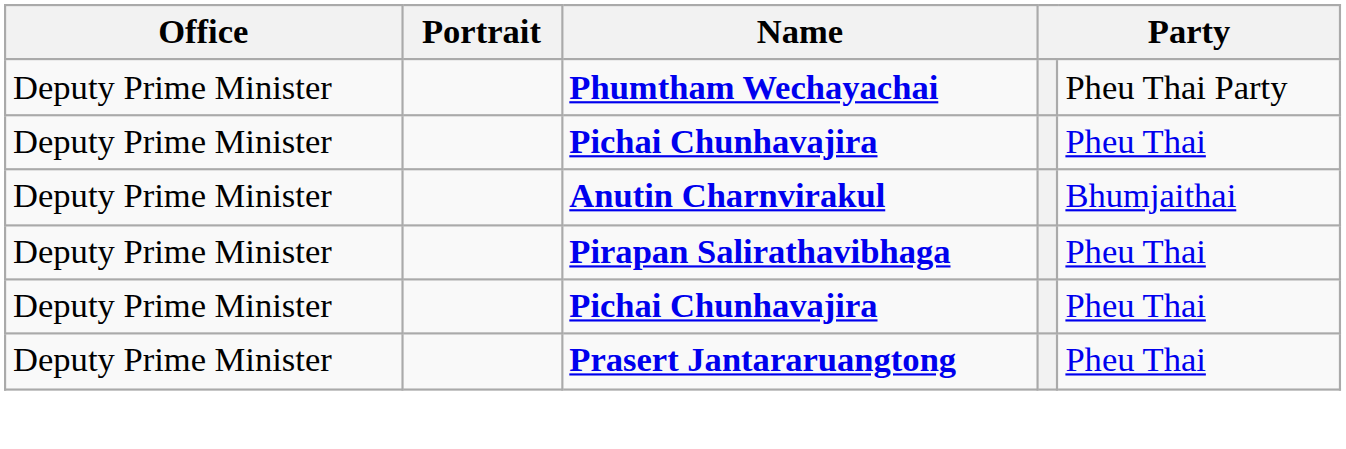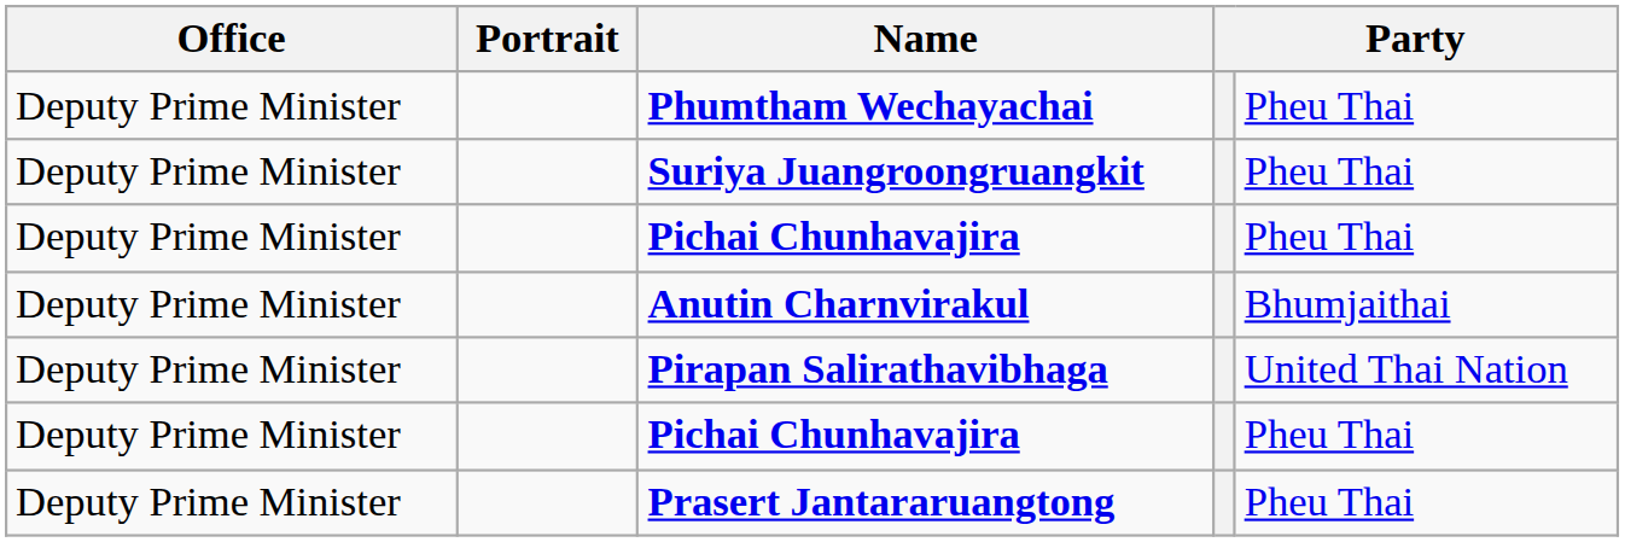Phumtham Wechayachai | column 5: Pheu Thai Party -> Pheu Thai
+ row: Deputy Prime Minister | Suriya Juangroongruangkit | Pheu Thai
Pirapan Salirathavibhaga | column 5: Pheu Thai -> United Thai Nation
